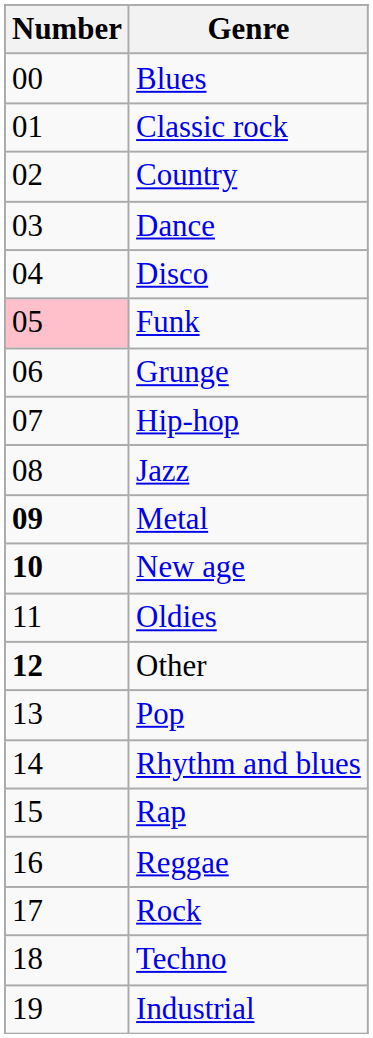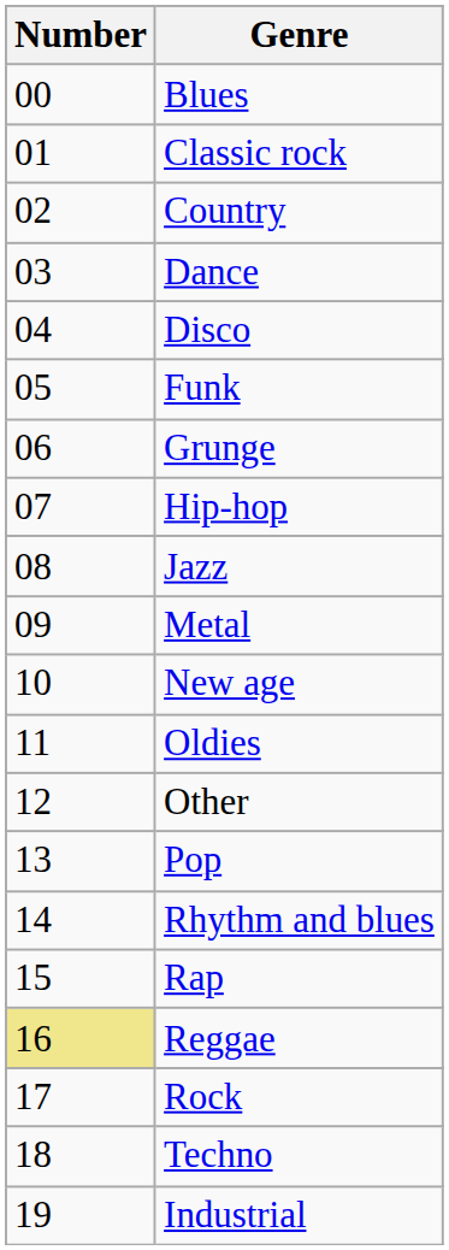Funk | Number: pink background -> no background
Metal | Number: bold -> normal
New age | Number: bold -> normal
Other | Number: bold -> normal
Reggae | Number: no background -> khaki background
